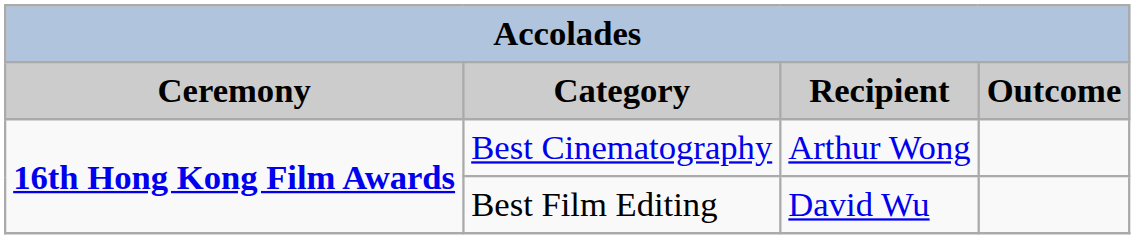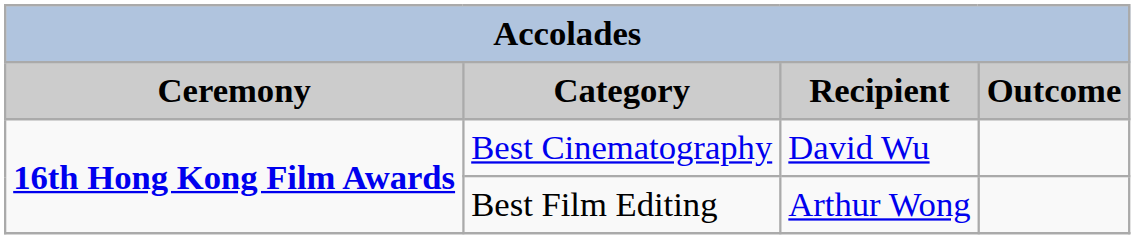Best Cinematography | Recipient: Arthur Wong -> David Wu
Best Film Editing | Recipient: David Wu -> Arthur Wong
